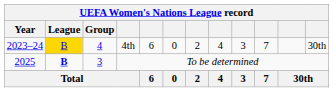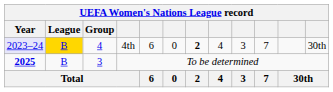4th | Year: no background -> lavender background
4th | column 7: normal -> bold
To be determined | Year: normal -> bold
To be determined | League: bold -> normal
